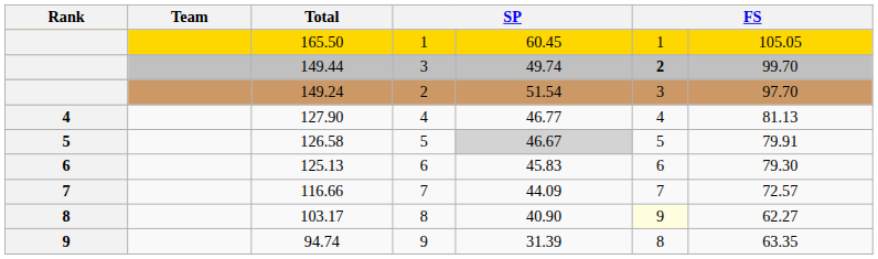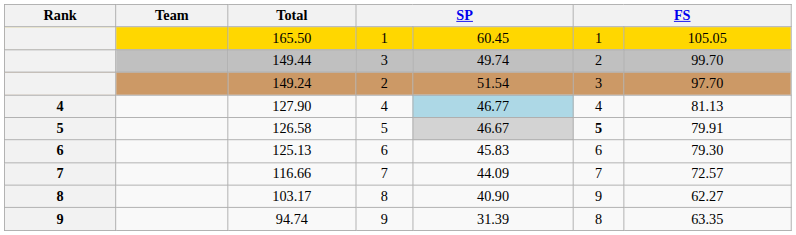149.44 | column 6: bold -> normal
127.90 | column 5: no background -> lightblue background
126.58 | column 6: normal -> bold
103.17 | column 6: lightyellow background -> no background
